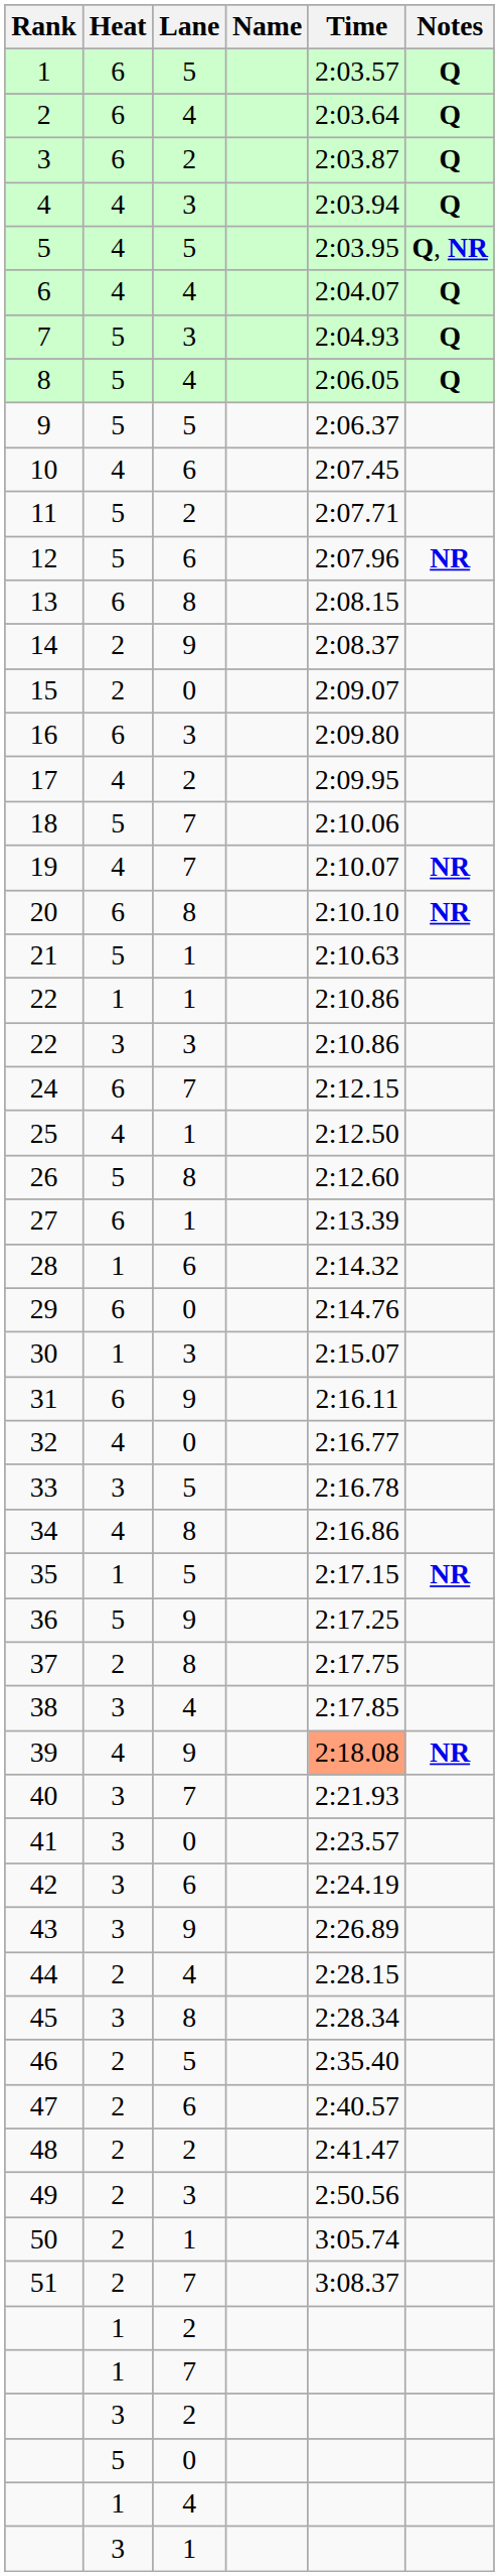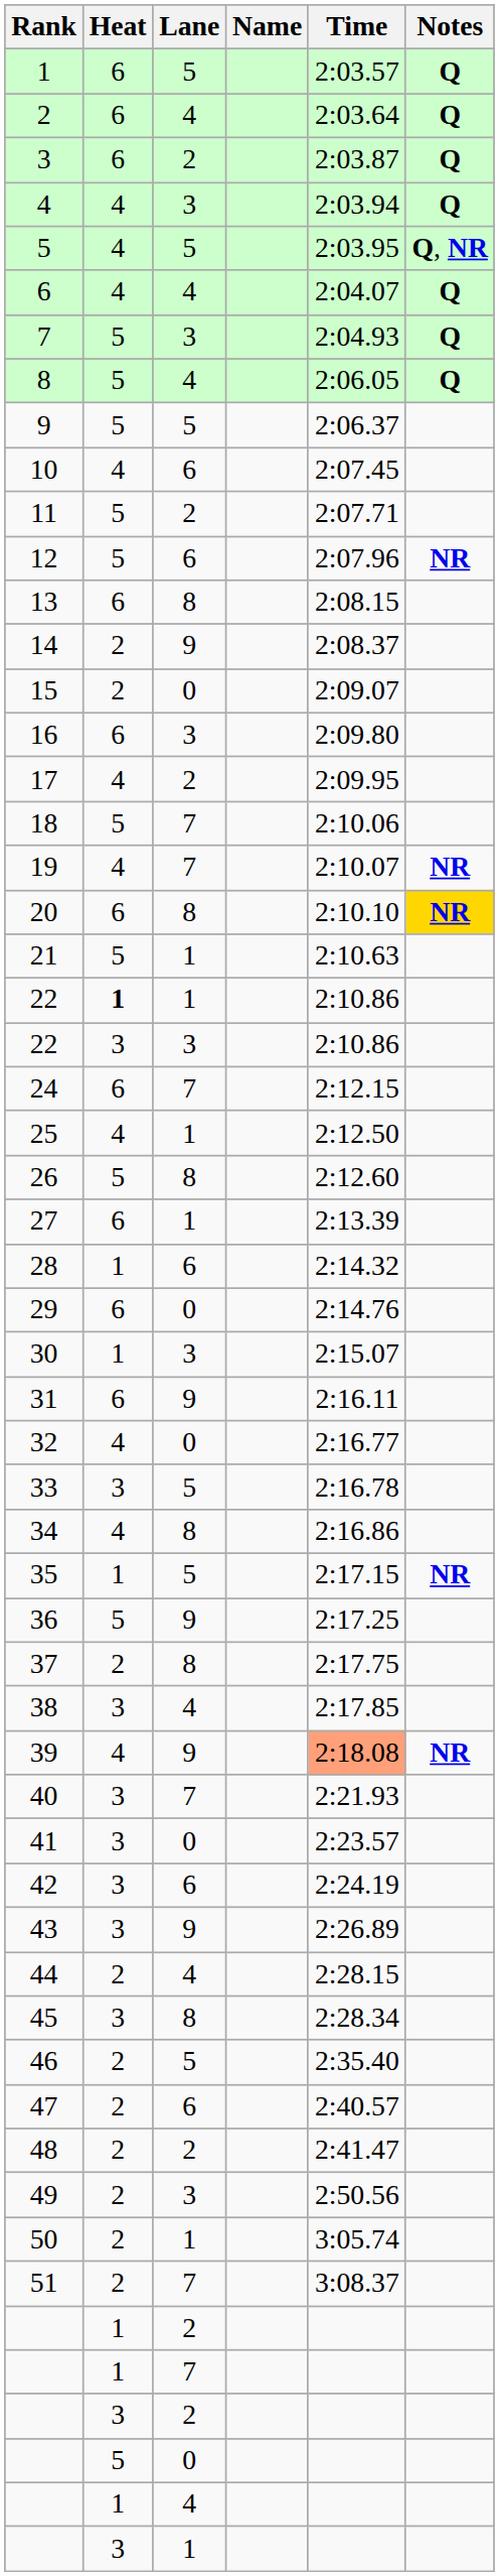20 | Notes: no background -> gold background
22 / 1 | Heat: normal -> bold
